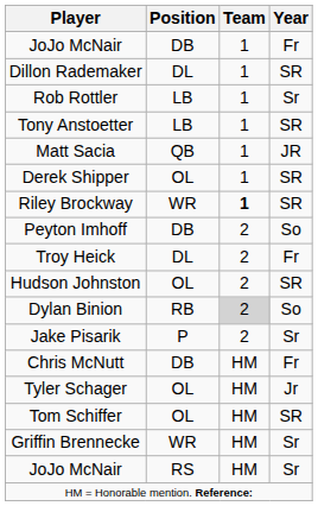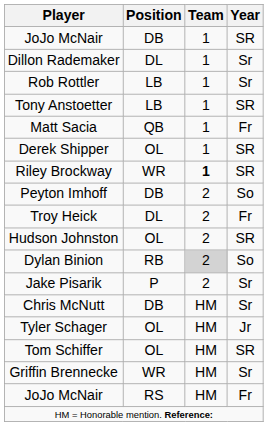JoJo McNair / DB | Year: Fr -> SR
Dillon Rademaker | Year: SR -> Sr
Matt Sacia | Year: JR -> Fr
Chris McNutt | Year: Fr -> Sr
JoJo McNair / RS | Year: Sr -> Fr
